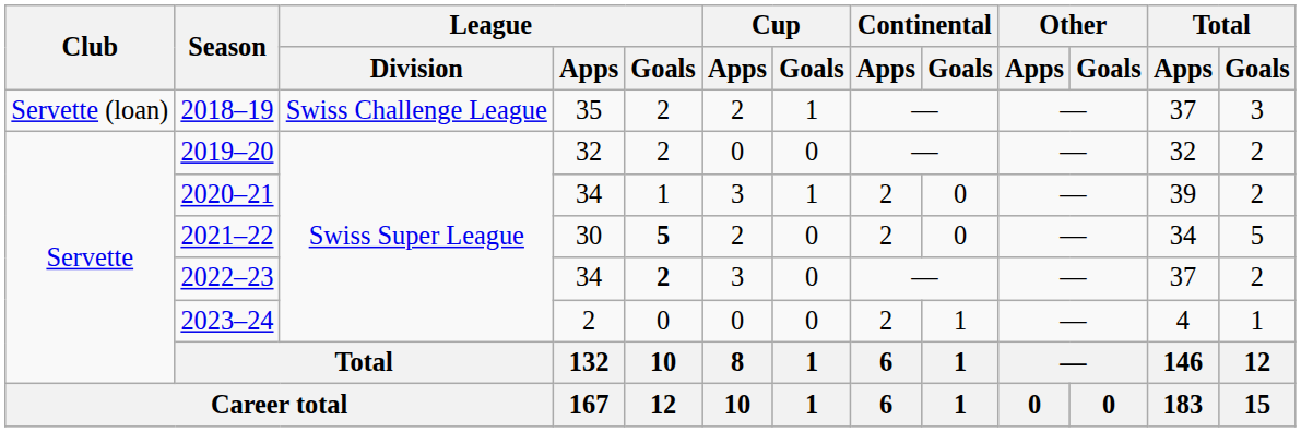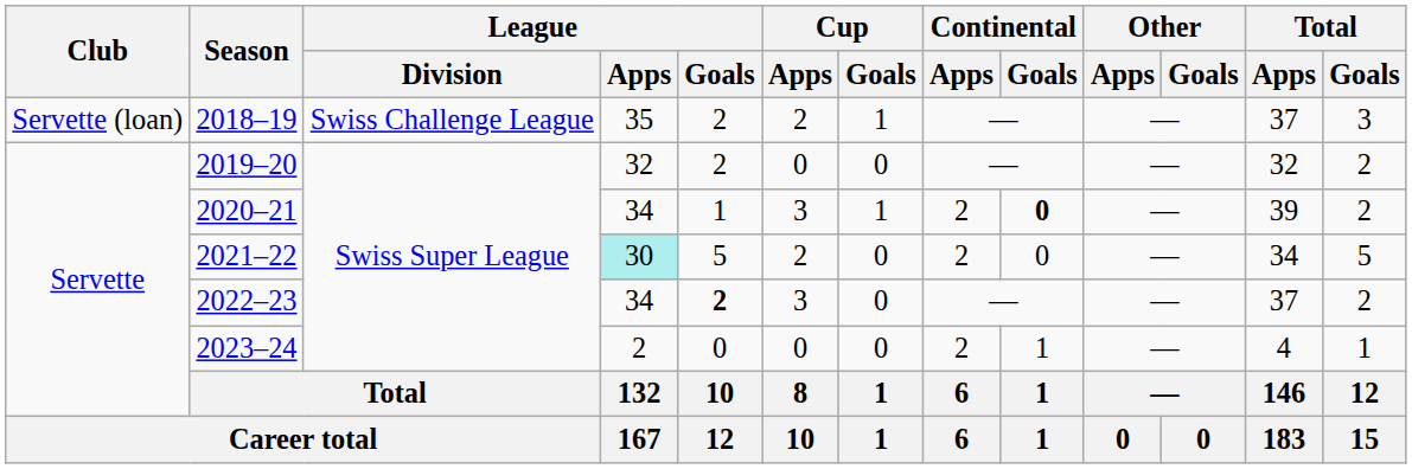2020–21 | Continental / Goals: normal -> bold
2021–22 | League / Apps: no background -> paleturquoise background
2021–22 | League / Goals: bold -> normal
